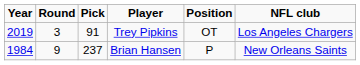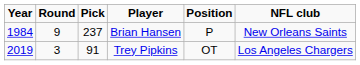rows swapped: Trey Pipkins <-> Brian Hansen
